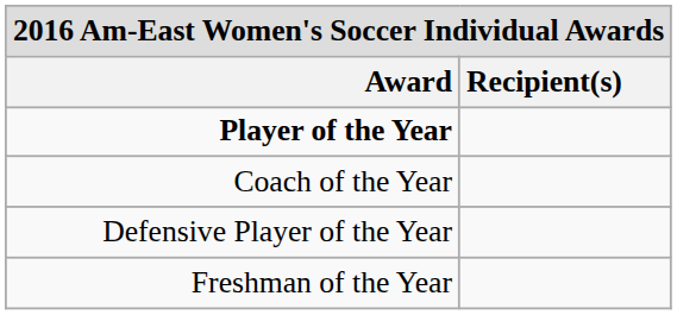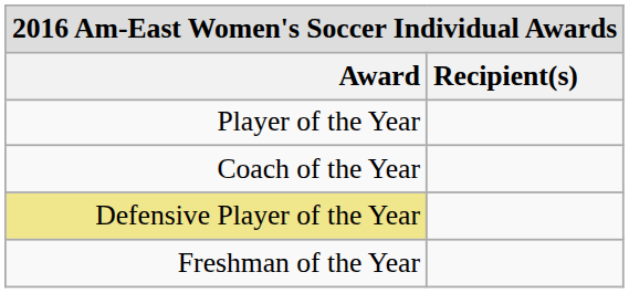Player of the Year | Award: bold -> normal
Defensive Player of the Year | Award: no background -> khaki background
